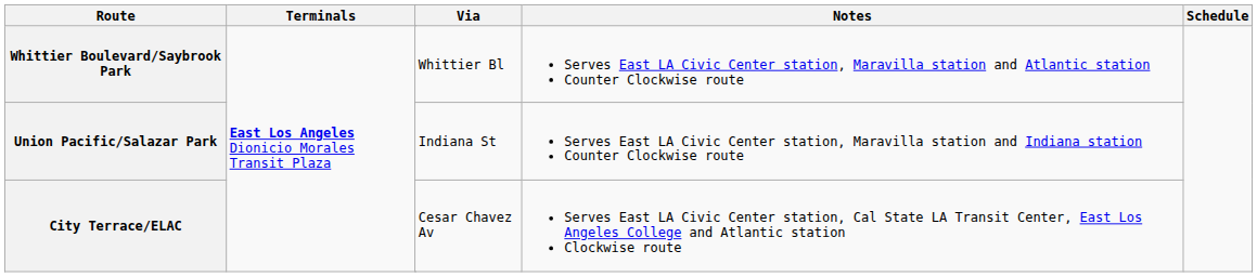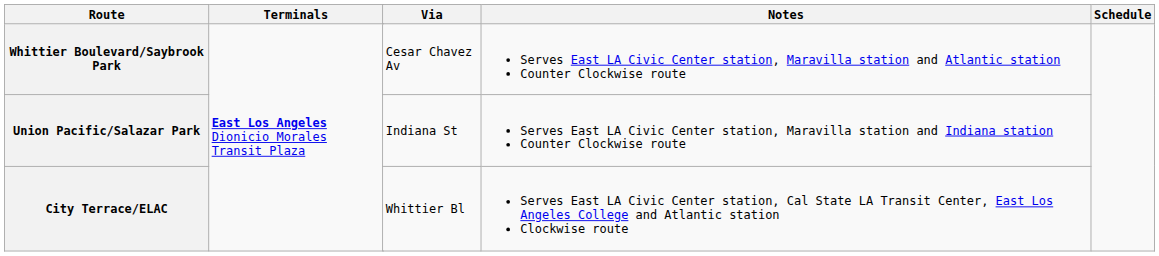Whittier Boulevard/Saybrook Park | Via: Whittier Bl -> Cesar Chavez Av
City Terrace/ELAC | Via: Cesar Chavez Av -> Whittier Bl
